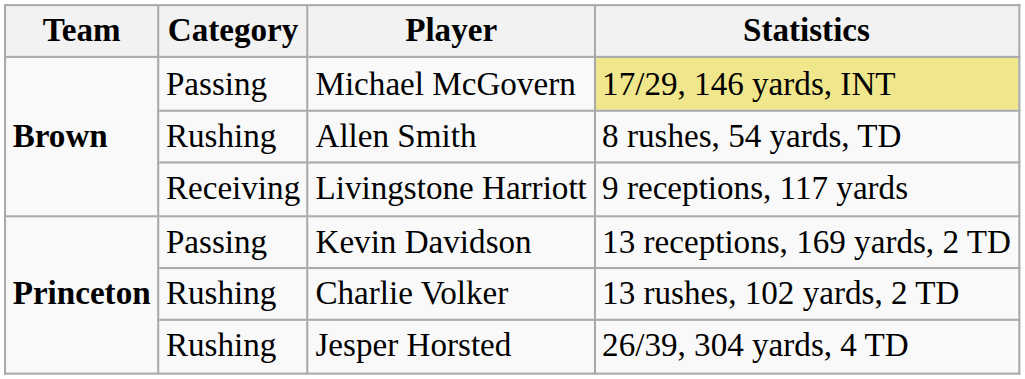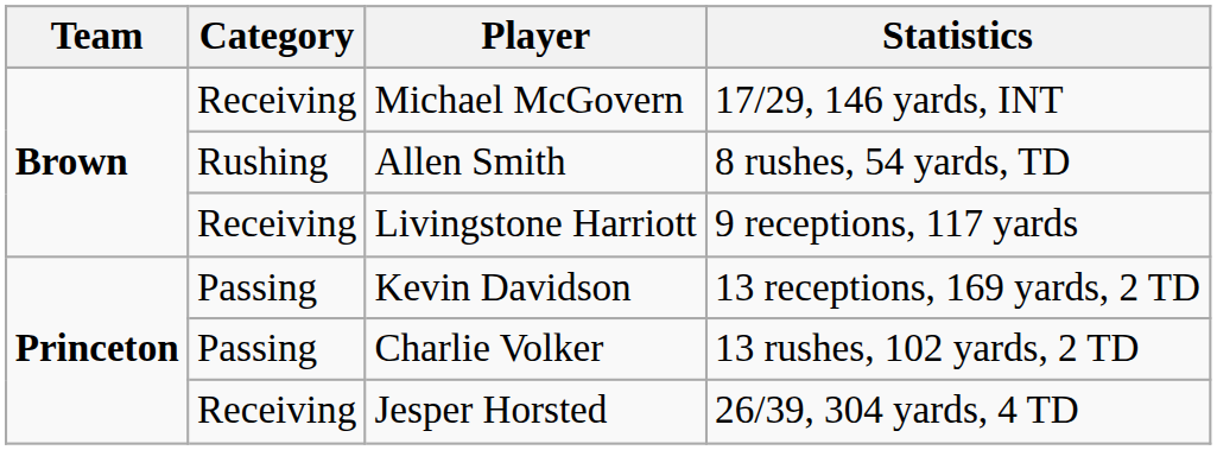Michael McGovern | Category: Passing -> Receiving
Michael McGovern | Statistics: khaki background -> no background
Charlie Volker | Category: Rushing -> Passing
Jesper Horsted | Category: Rushing -> Receiving
